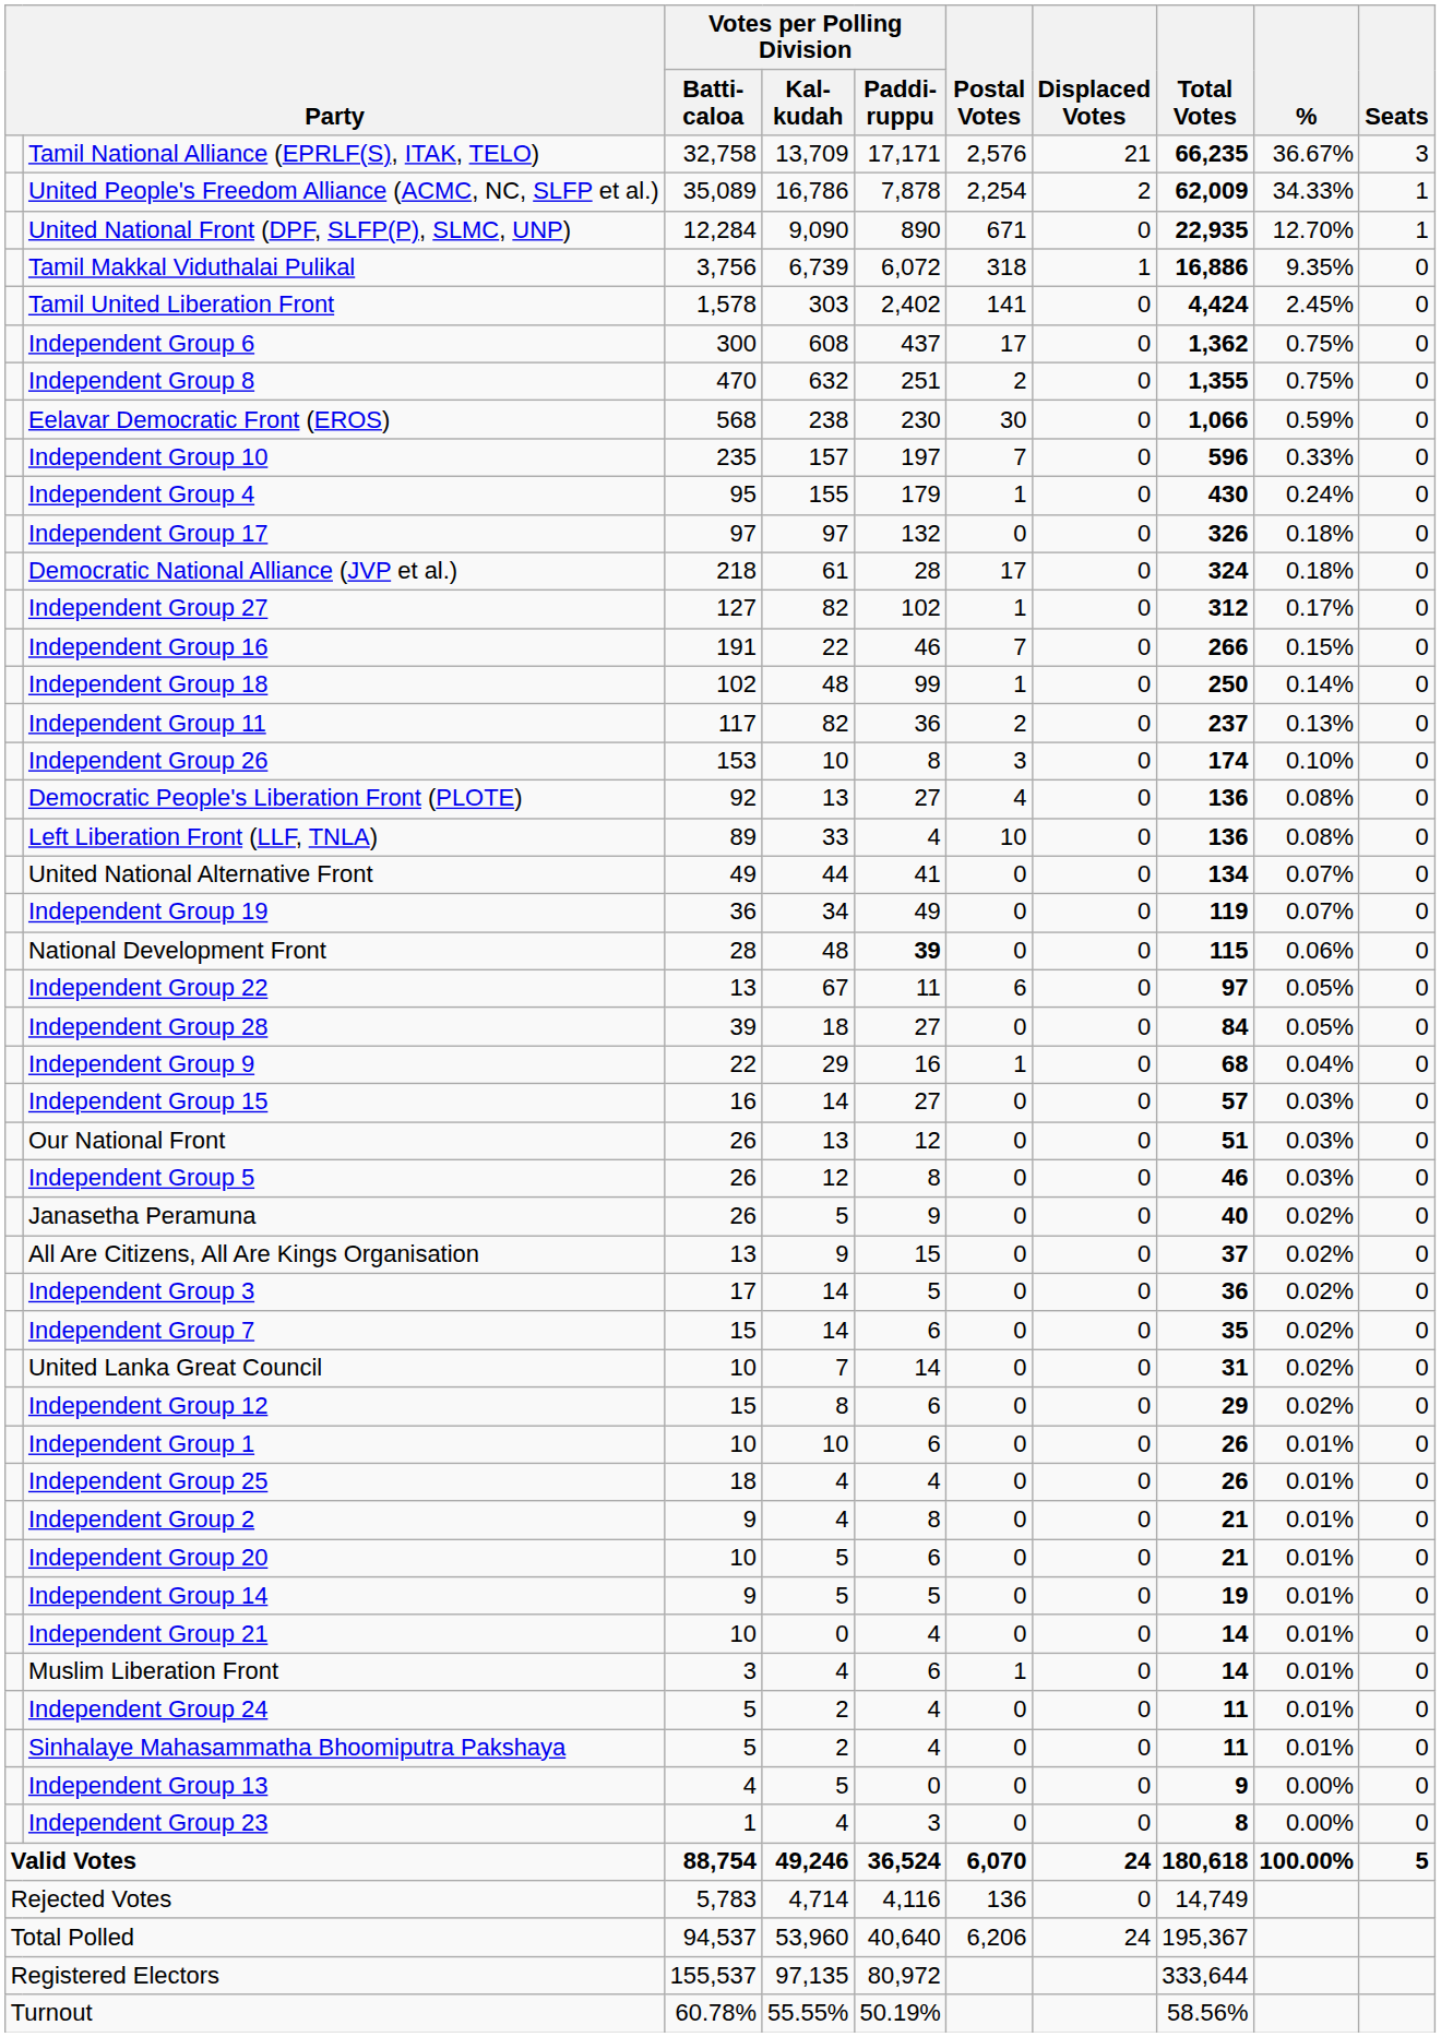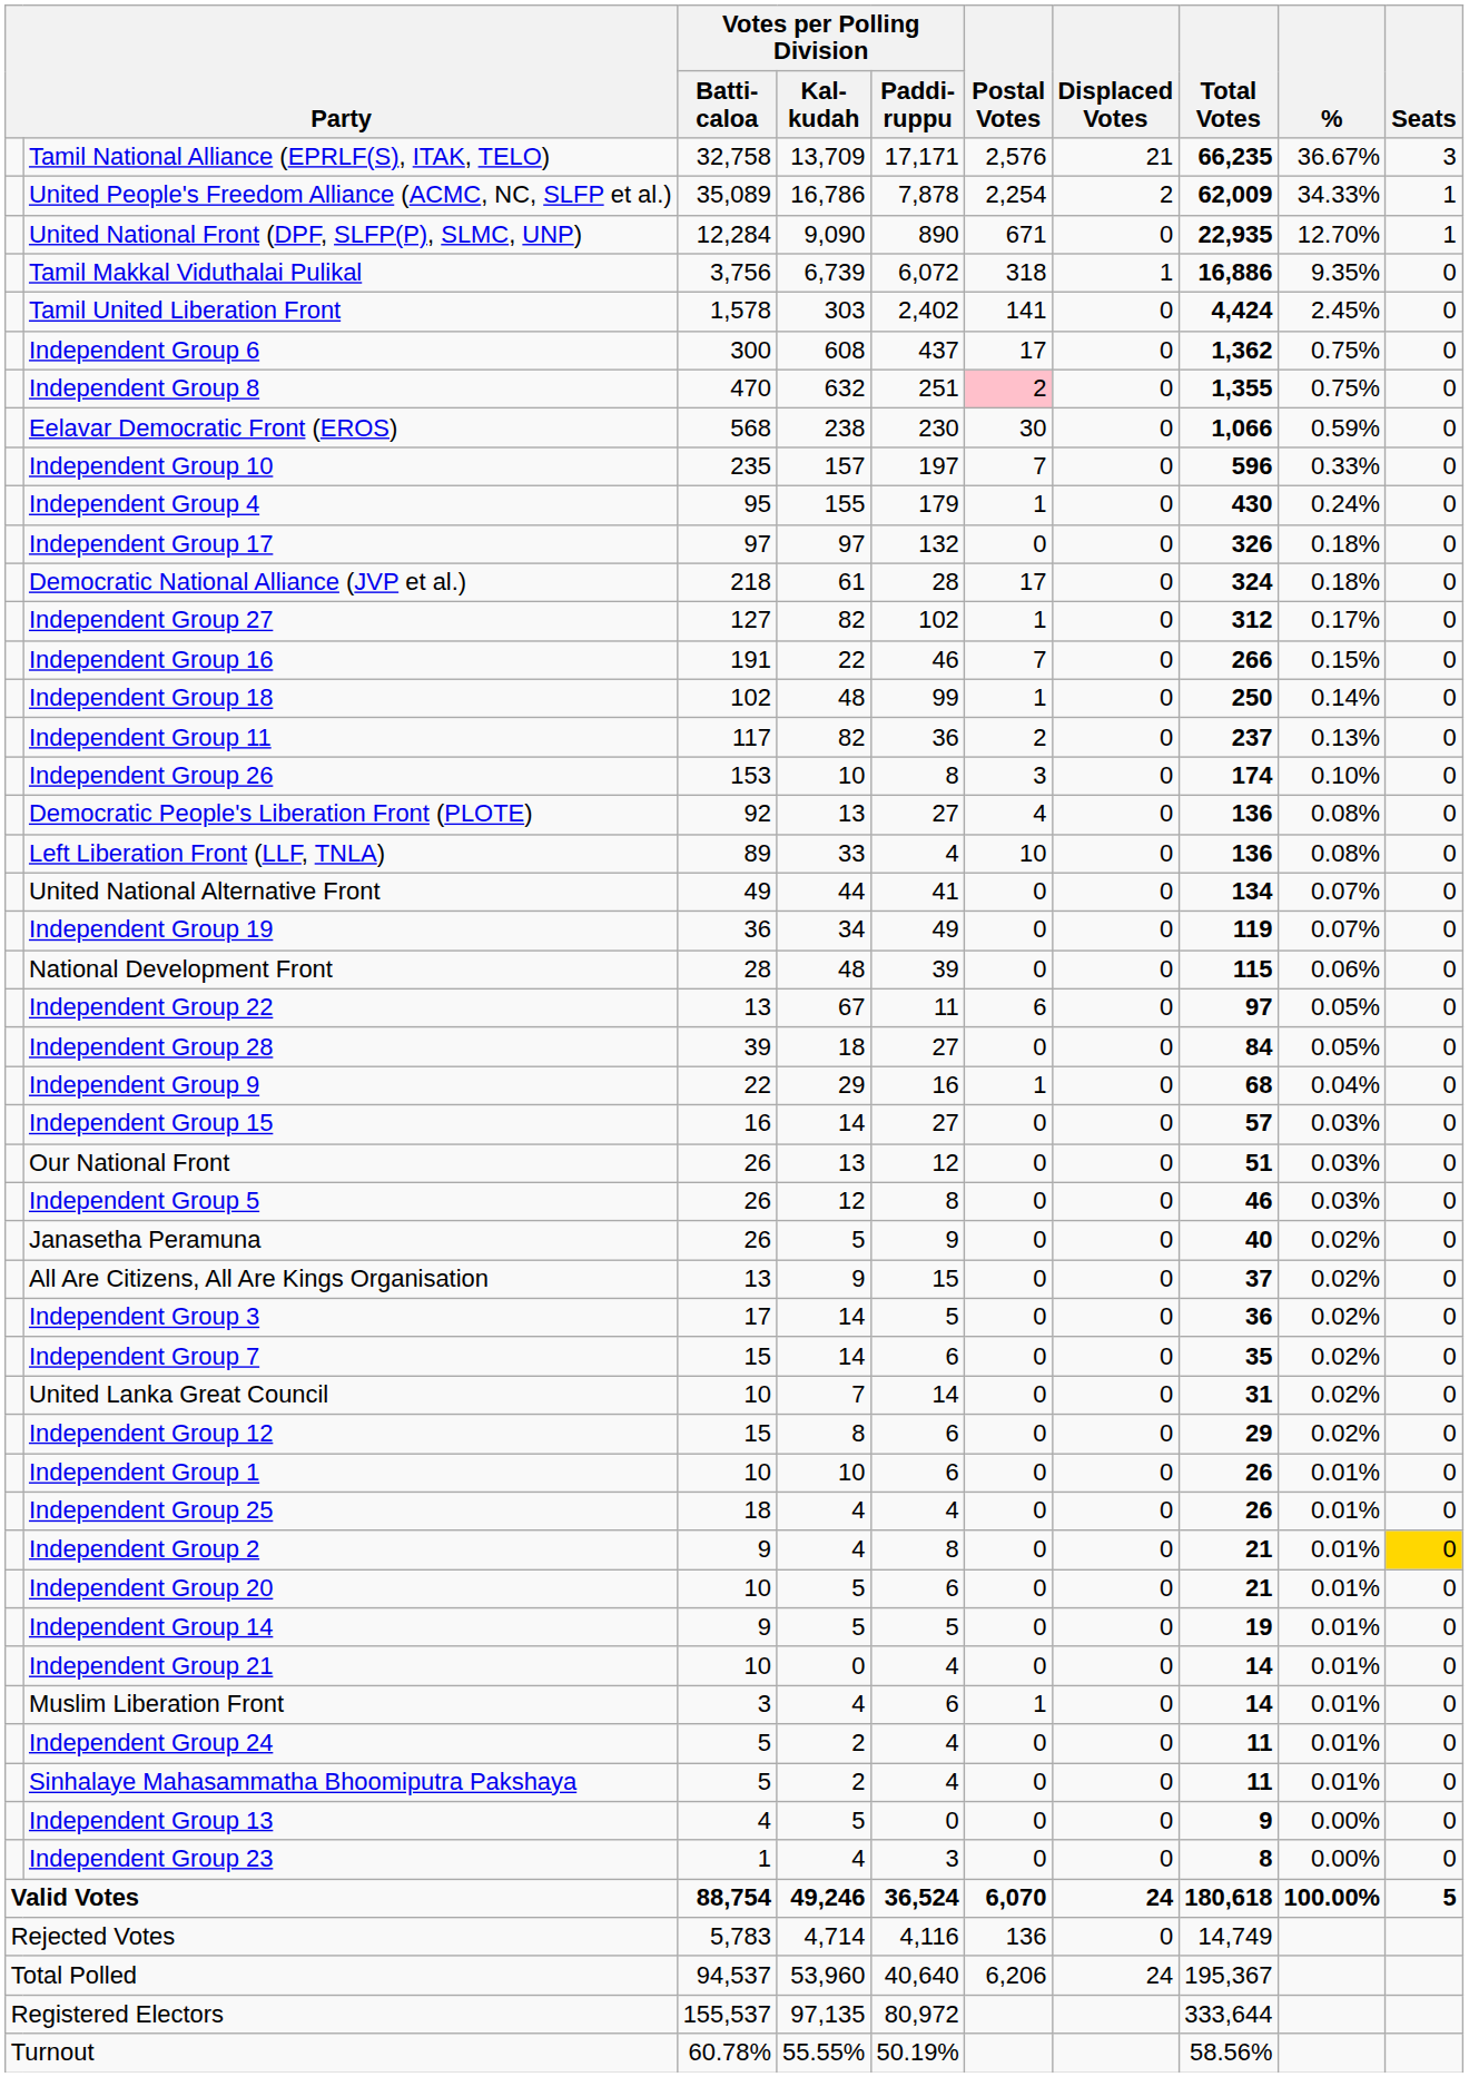Independent Group 8 | Postal Votes: no background -> pink background
National Development Front | Votes per Polling Division / Paddi- ruppu: bold -> normal
Independent Group 2 | Seats: no background -> gold background
